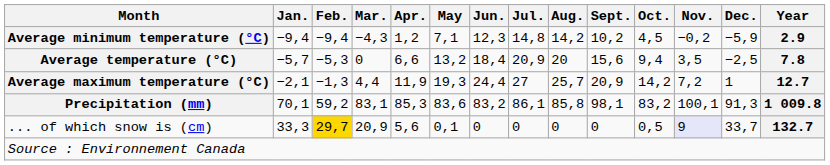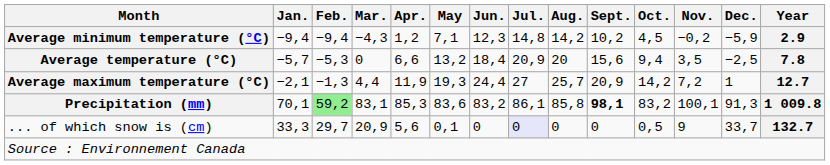Precipitation (mm) | Feb.: no background -> lightgreen background
Precipitation (mm) | Sept.: normal -> bold
... of which snow is (cm) | Feb.: gold background -> no background
... of which snow is (cm) | Jul.: no background -> lavender background
... of which snow is (cm) | Nov.: lavender background -> no background
